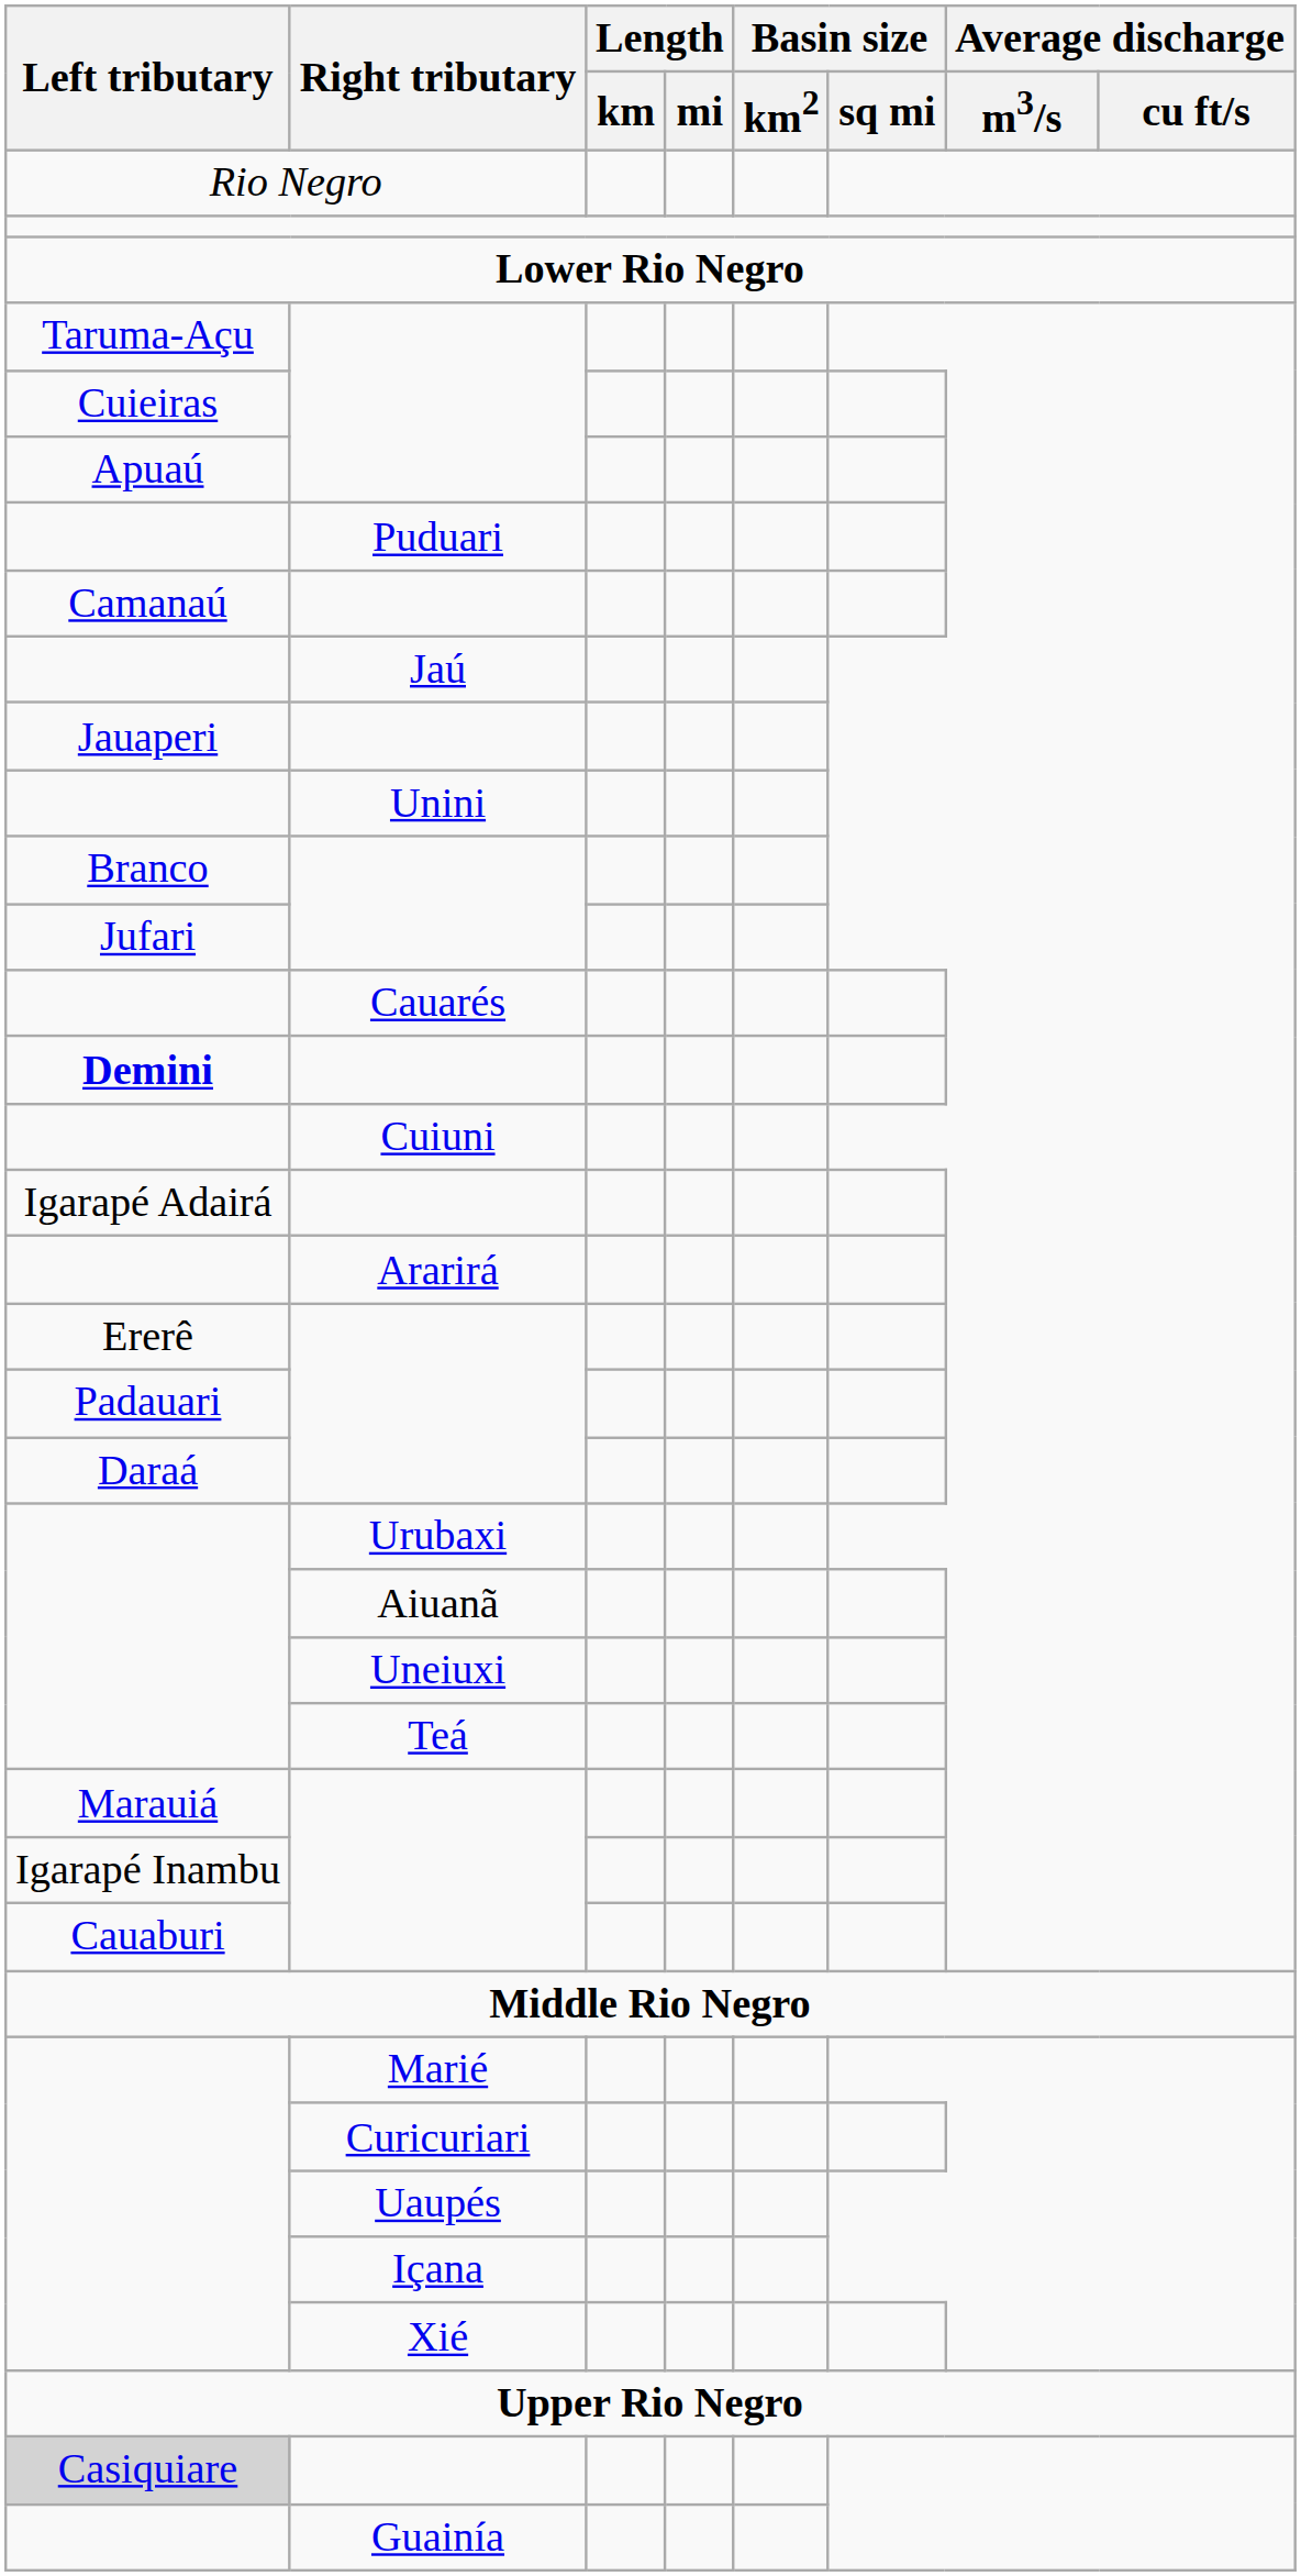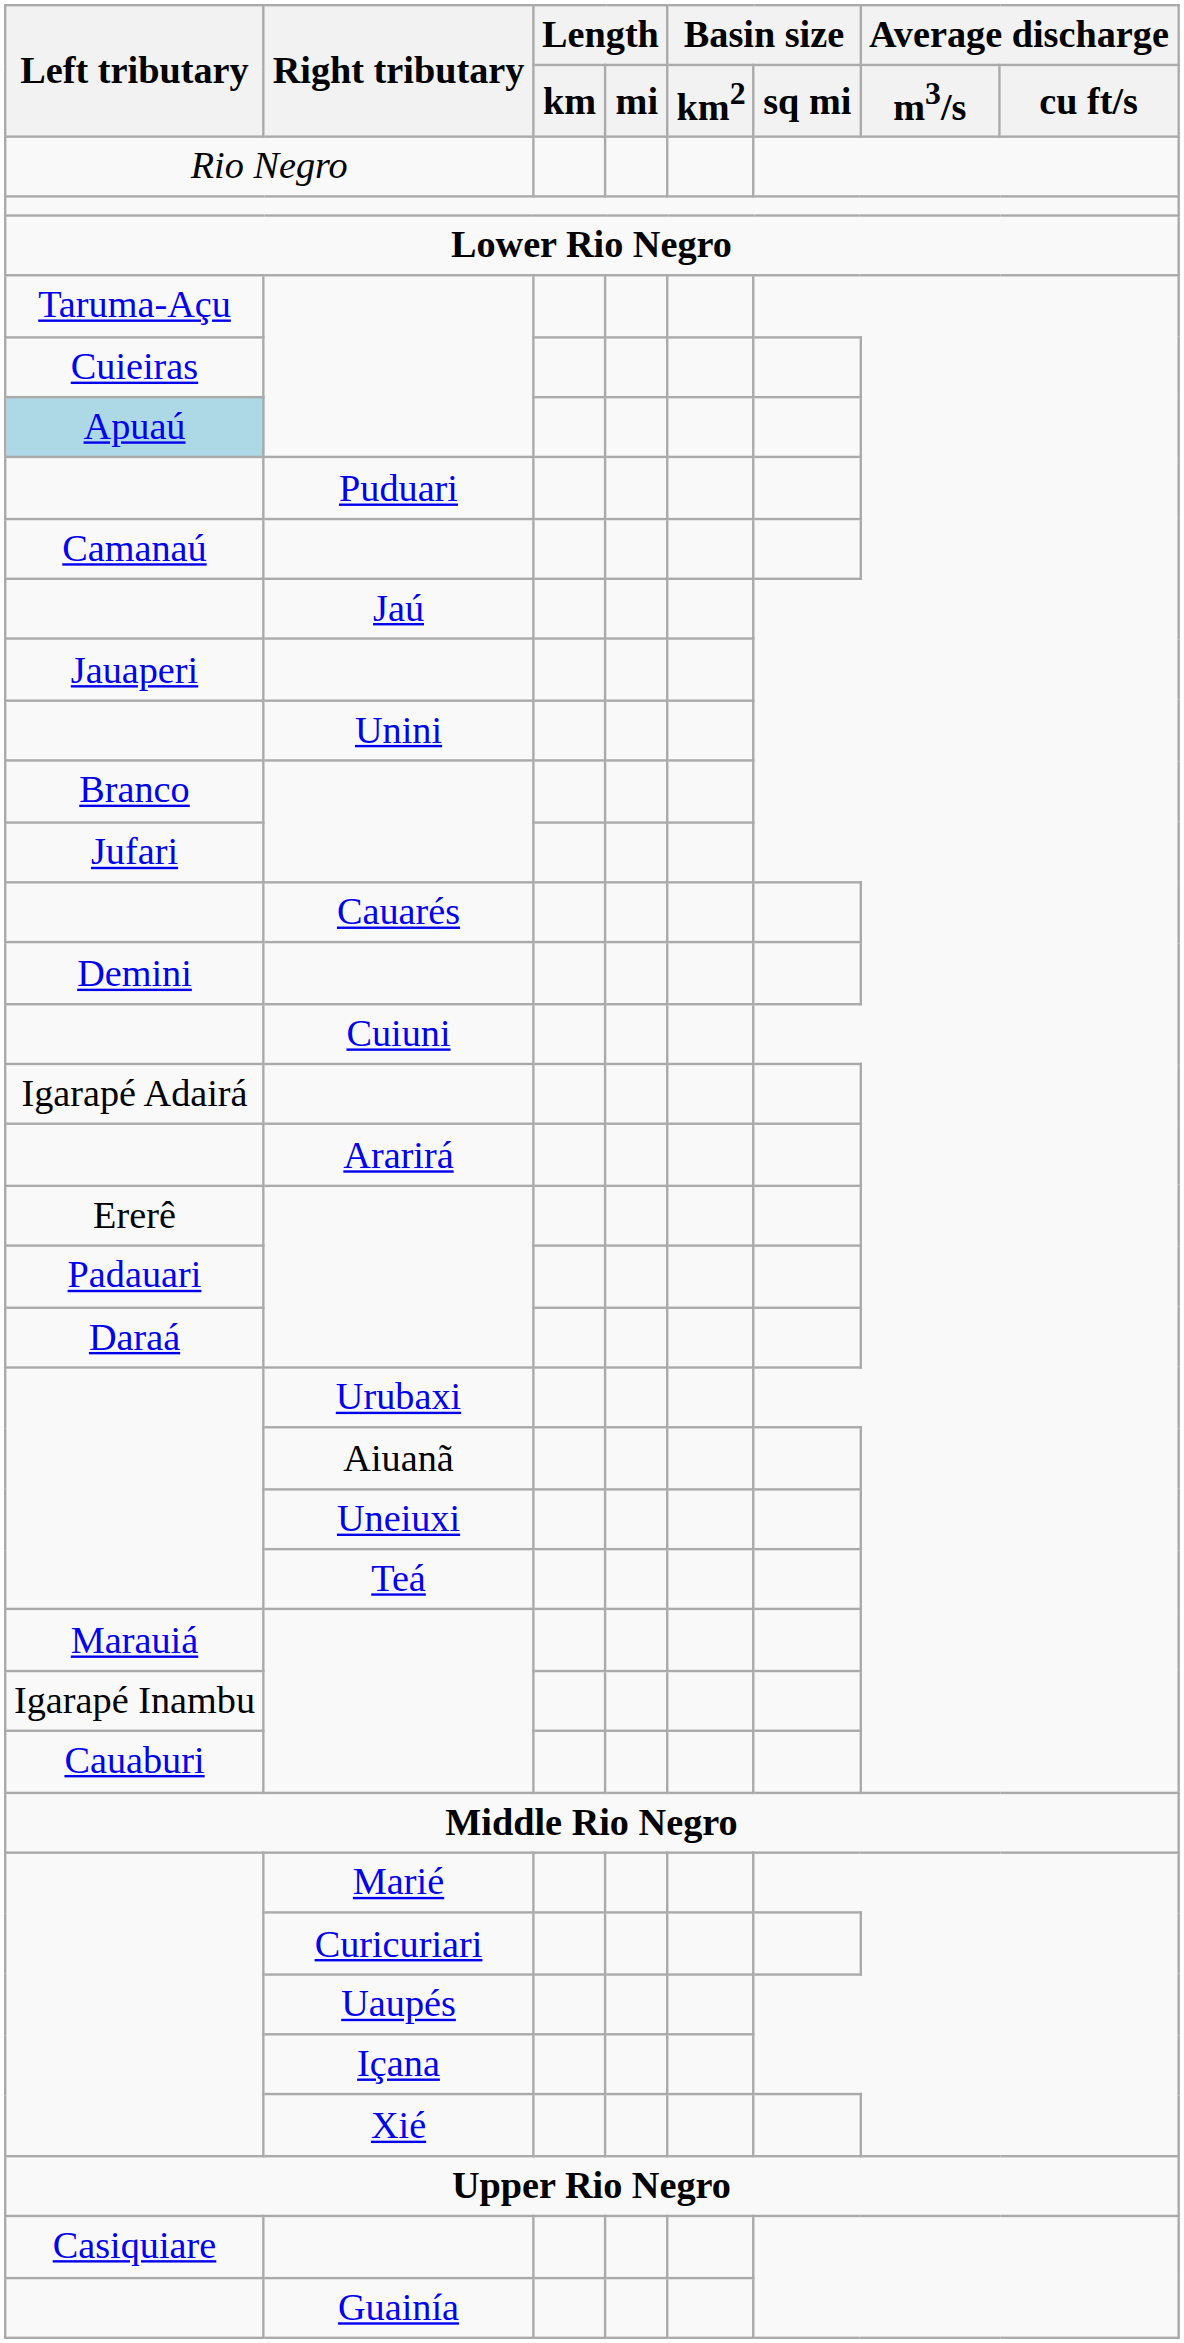Apuaú | Left tributary: no background -> lightblue background
Demini | Left tributary: bold -> normal
Casiquiare | Left tributary: lightgrey background -> no background
